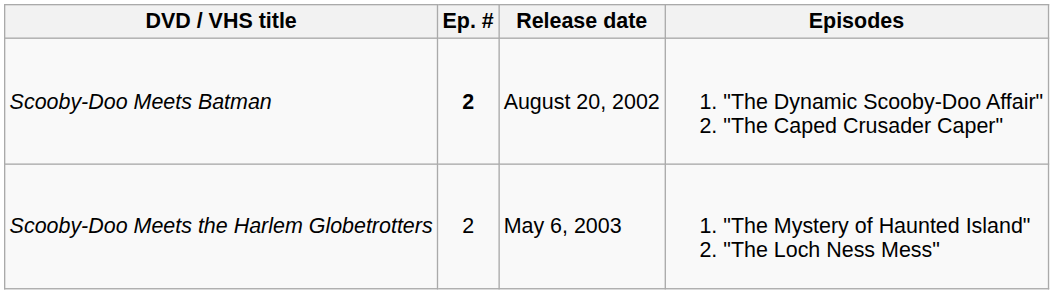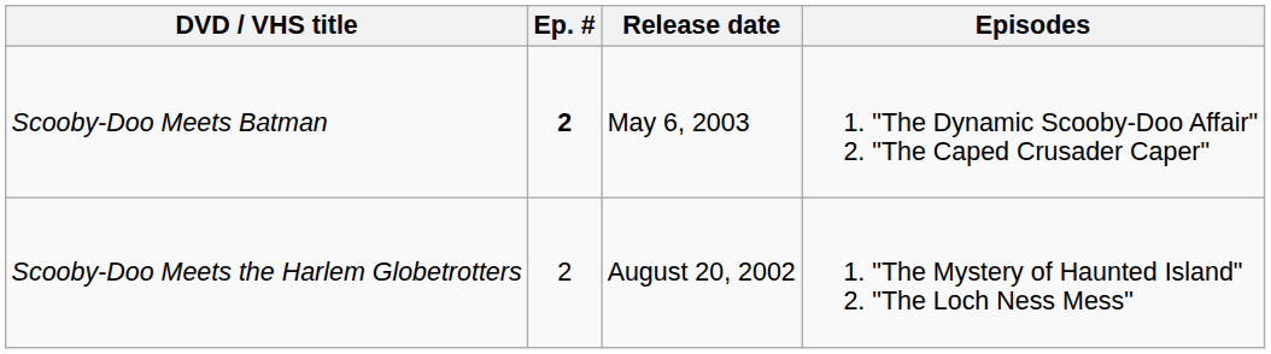Scooby-Doo Meets Batman | Release date: August 20, 2002 -> May 6, 2003
Scooby-Doo Meets the Harlem Globetrotters | Release date: May 6, 2003 -> August 20, 2002
